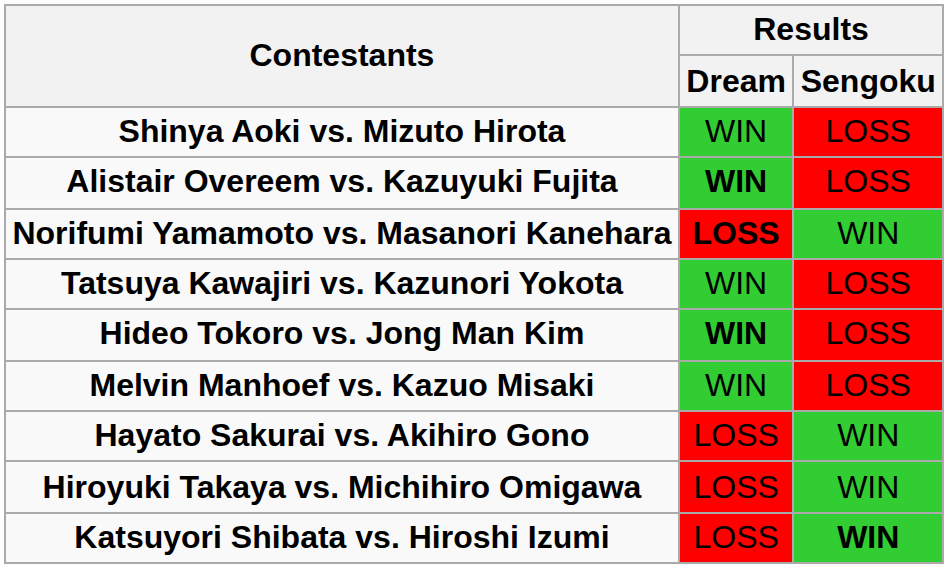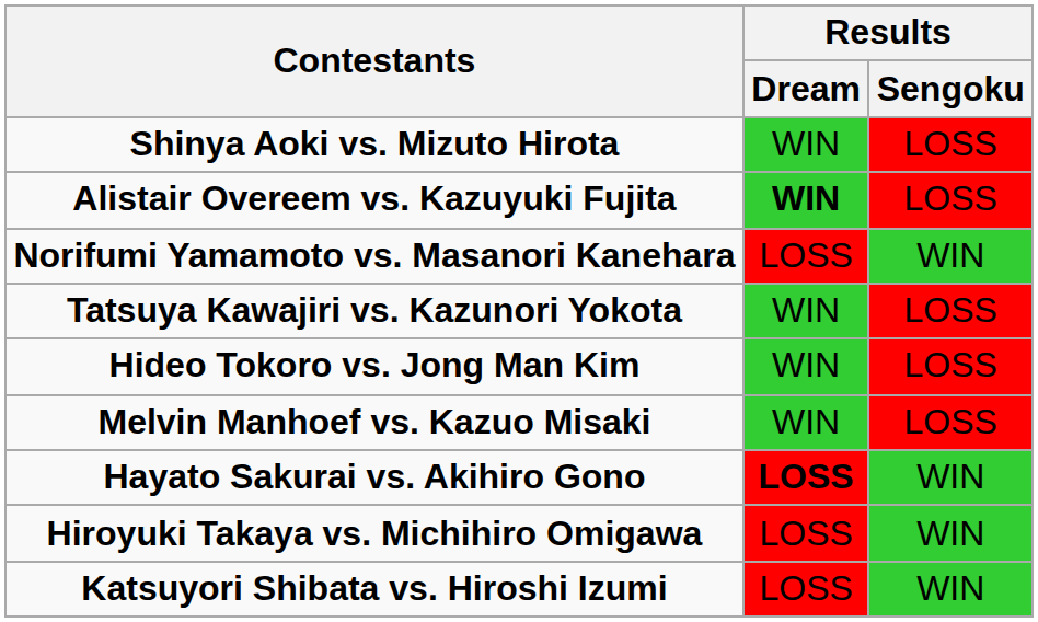Norifumi Yamamoto vs. Masanori Kanehara | Results / Dream: bold -> normal
Hideo Tokoro vs. Jong Man Kim | Results / Dream: bold -> normal
Hayato Sakurai vs. Akihiro Gono | Results / Dream: normal -> bold
Katsuyori Shibata vs. Hiroshi Izumi | Results / Sengoku: bold -> normal
